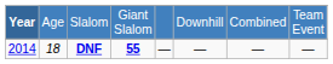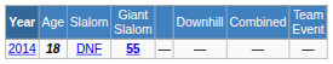2014 | column 2: normal -> bold
2014 | column 3: bold -> normal
